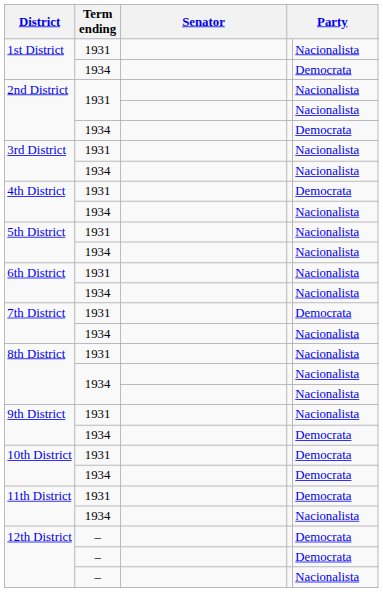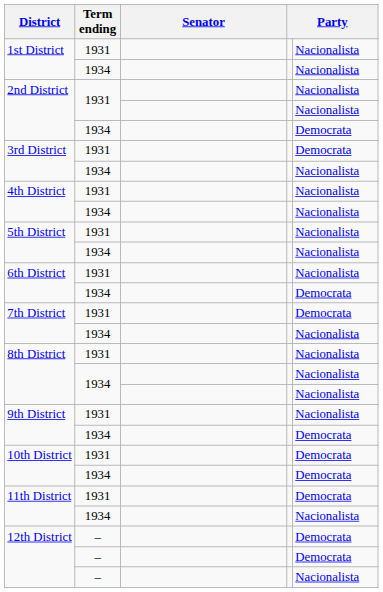1st District / 1934 | column 5: Democrata -> Nacionalista
3rd District / 1931 | column 5: Nacionalista -> Democrata
4th District / 1931 | column 5: Democrata -> Nacionalista
6th District / 1934 | column 5: Nacionalista -> Democrata
